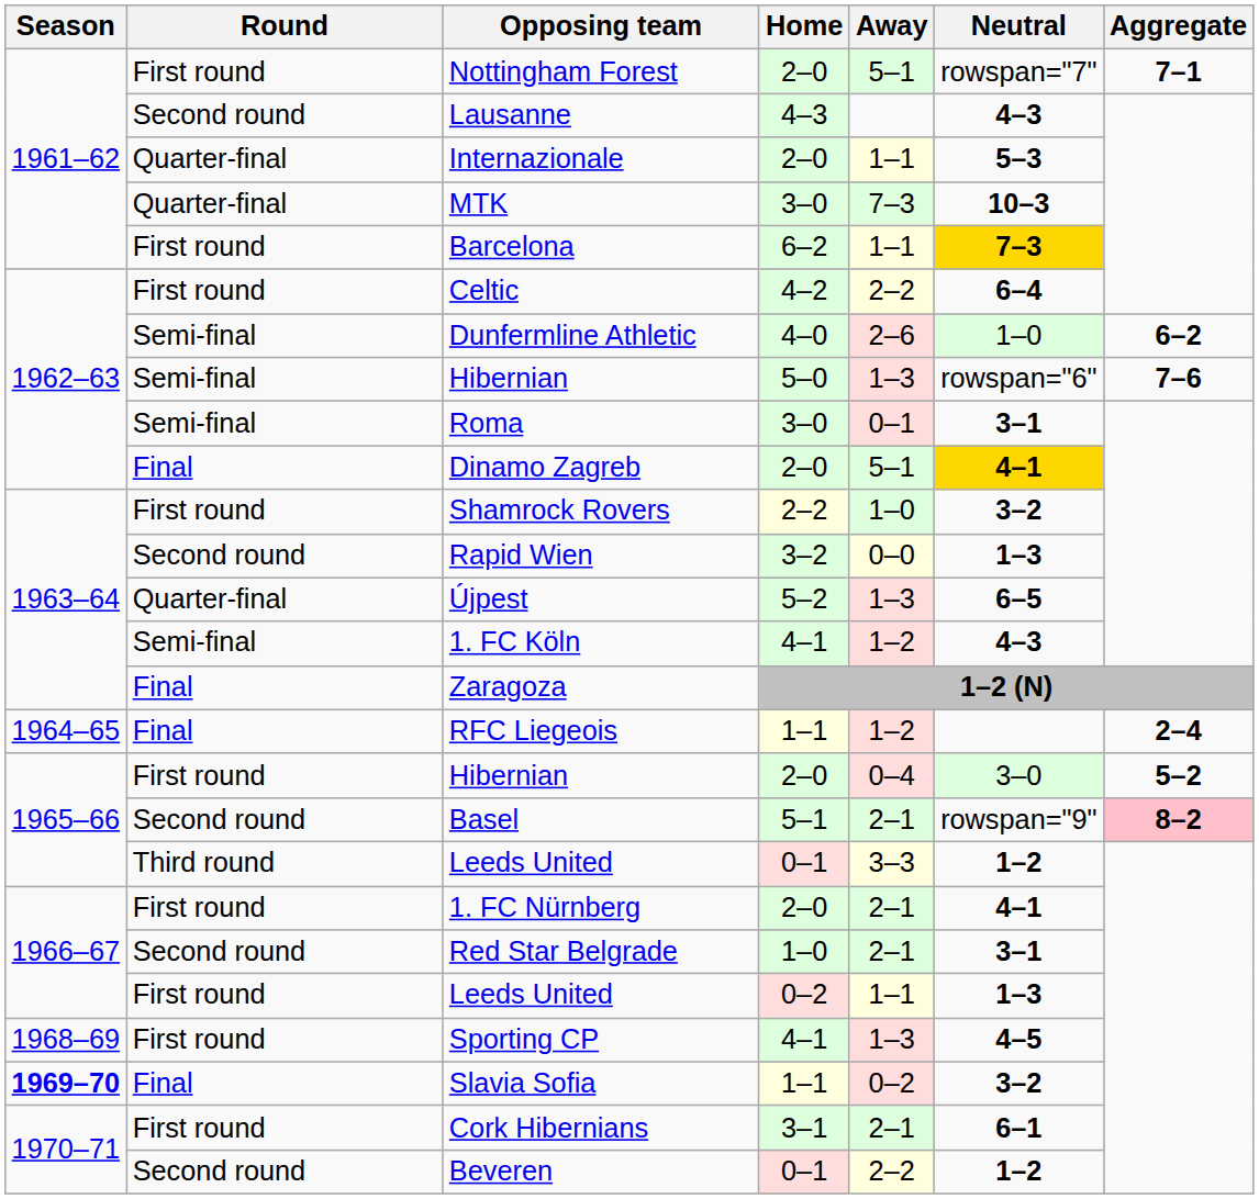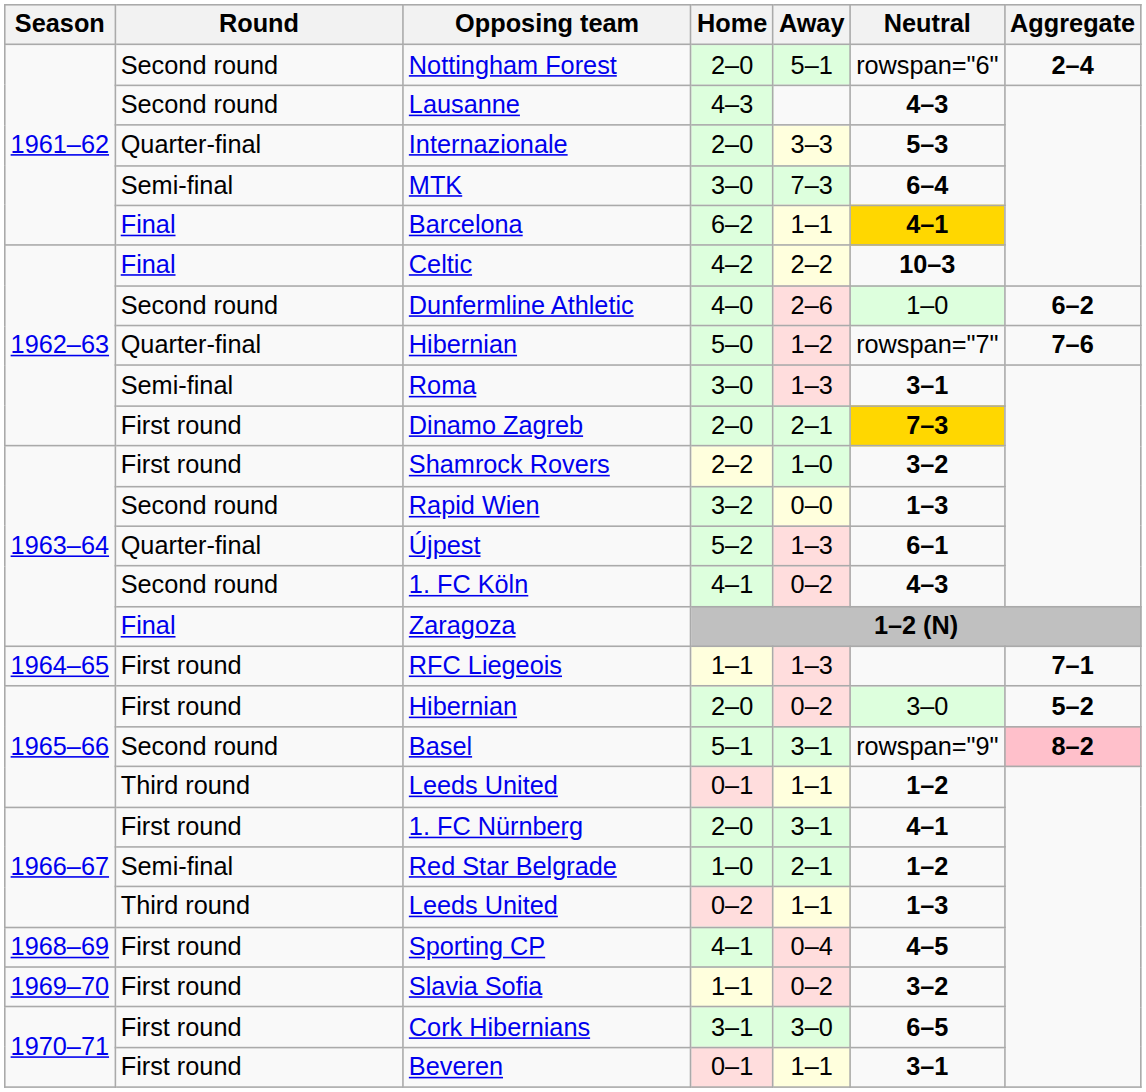Nottingham Forest | Round: First round -> Second round
Nottingham Forest | Neutral: rowspan="7" -> rowspan="6"
Nottingham Forest | Aggregate: 7–1 -> 2–4
Internazionale | Away: 1–1 -> 3–3
MTK | Round: Quarter-final -> Semi-final
MTK | Neutral: 10–3 -> 6–4
Barcelona | Round: First round -> Final
Barcelona | Neutral: 7–3 -> 4–1
Celtic | Round: First round -> Final
Celtic | Neutral: 6–4 -> 10–3
Dunfermline Athletic | Round: Semi-final -> Second round
Hibernian / 5–0 | Round: Semi-final -> Quarter-final
Hibernian / 5–0 | Away: 1–3 -> 1–2
Hibernian / 5–0 | Neutral: rowspan="6" -> rowspan="7"
Roma | Away: 0–1 -> 1–3
Dinamo Zagreb | Round: Final -> First round
Dinamo Zagreb | Away: 5–1 -> 2–1
Dinamo Zagreb | Neutral: 4–1 -> 7–3
Újpest | Neutral: 6–5 -> 6–1
1. FC Köln | Round: Semi-final -> Second round
1. FC Köln | Away: 1–2 -> 0–2
RFC Liegeois | Round: Final -> First round
RFC Liegeois | Away: 1–2 -> 1–3
RFC Liegeois | Aggregate: 2–4 -> 7–1
Hibernian / 2–0 | Away: 0–4 -> 0–2
Basel | Away: 2–1 -> 3–1
Leeds United / 0–1 | Away: 3–3 -> 1–1
1. FC Nürnberg | Away: 2–1 -> 3–1
Red Star Belgrade | Round: Second round -> Semi-final
Red Star Belgrade | Neutral: 3–1 -> 1–2
Leeds United / 0–2 | Round: First round -> Third round
Sporting CP | Away: 1–3 -> 0–4
Slavia Sofia | Season: bold -> normal
Slavia Sofia | Round: Final -> First round
Cork Hibernians | Away: 2–1 -> 3–0
Cork Hibernians | Neutral: 6–1 -> 6–5
Beveren | Round: Second round -> First round
Beveren | Away: 2–2 -> 1–1
Beveren | Neutral: 1–2 -> 3–1
